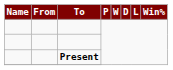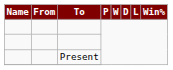Present | To: bold -> normal
